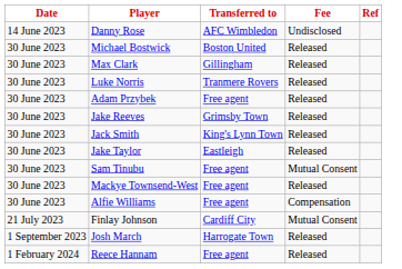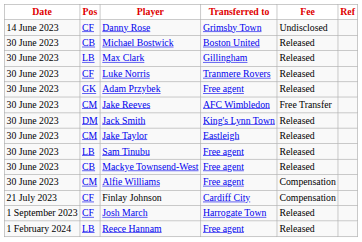+ column: Pos | CF | CB | LB | CF | GK | CM | DM | CM | LB | CB | CM | CF | CF | LB
Danny Rose | Transferred to: AFC Wimbledon -> Grimsby Town
Jake Reeves | Transferred to: Grimsby Town -> AFC Wimbledon
Jake Reeves | Fee: Released -> Free Transfer
Sam Tinubu | Fee: Mutual Consent -> Released
Finlay Johnson | Fee: Mutual Consent -> Compensation
